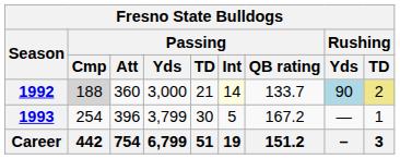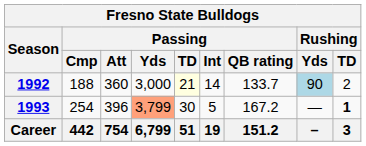1992 | Passing / Cmp: lightgrey background -> no background
1992 | Passing / TD: no background -> lightyellow background
1992 | Passing / Int: lightyellow background -> no background
1992 | Rushing / TD: khaki background -> no background
1993 | Passing / Yds: no background -> lightsalmon background
1993 | Rushing / TD: normal -> bold
